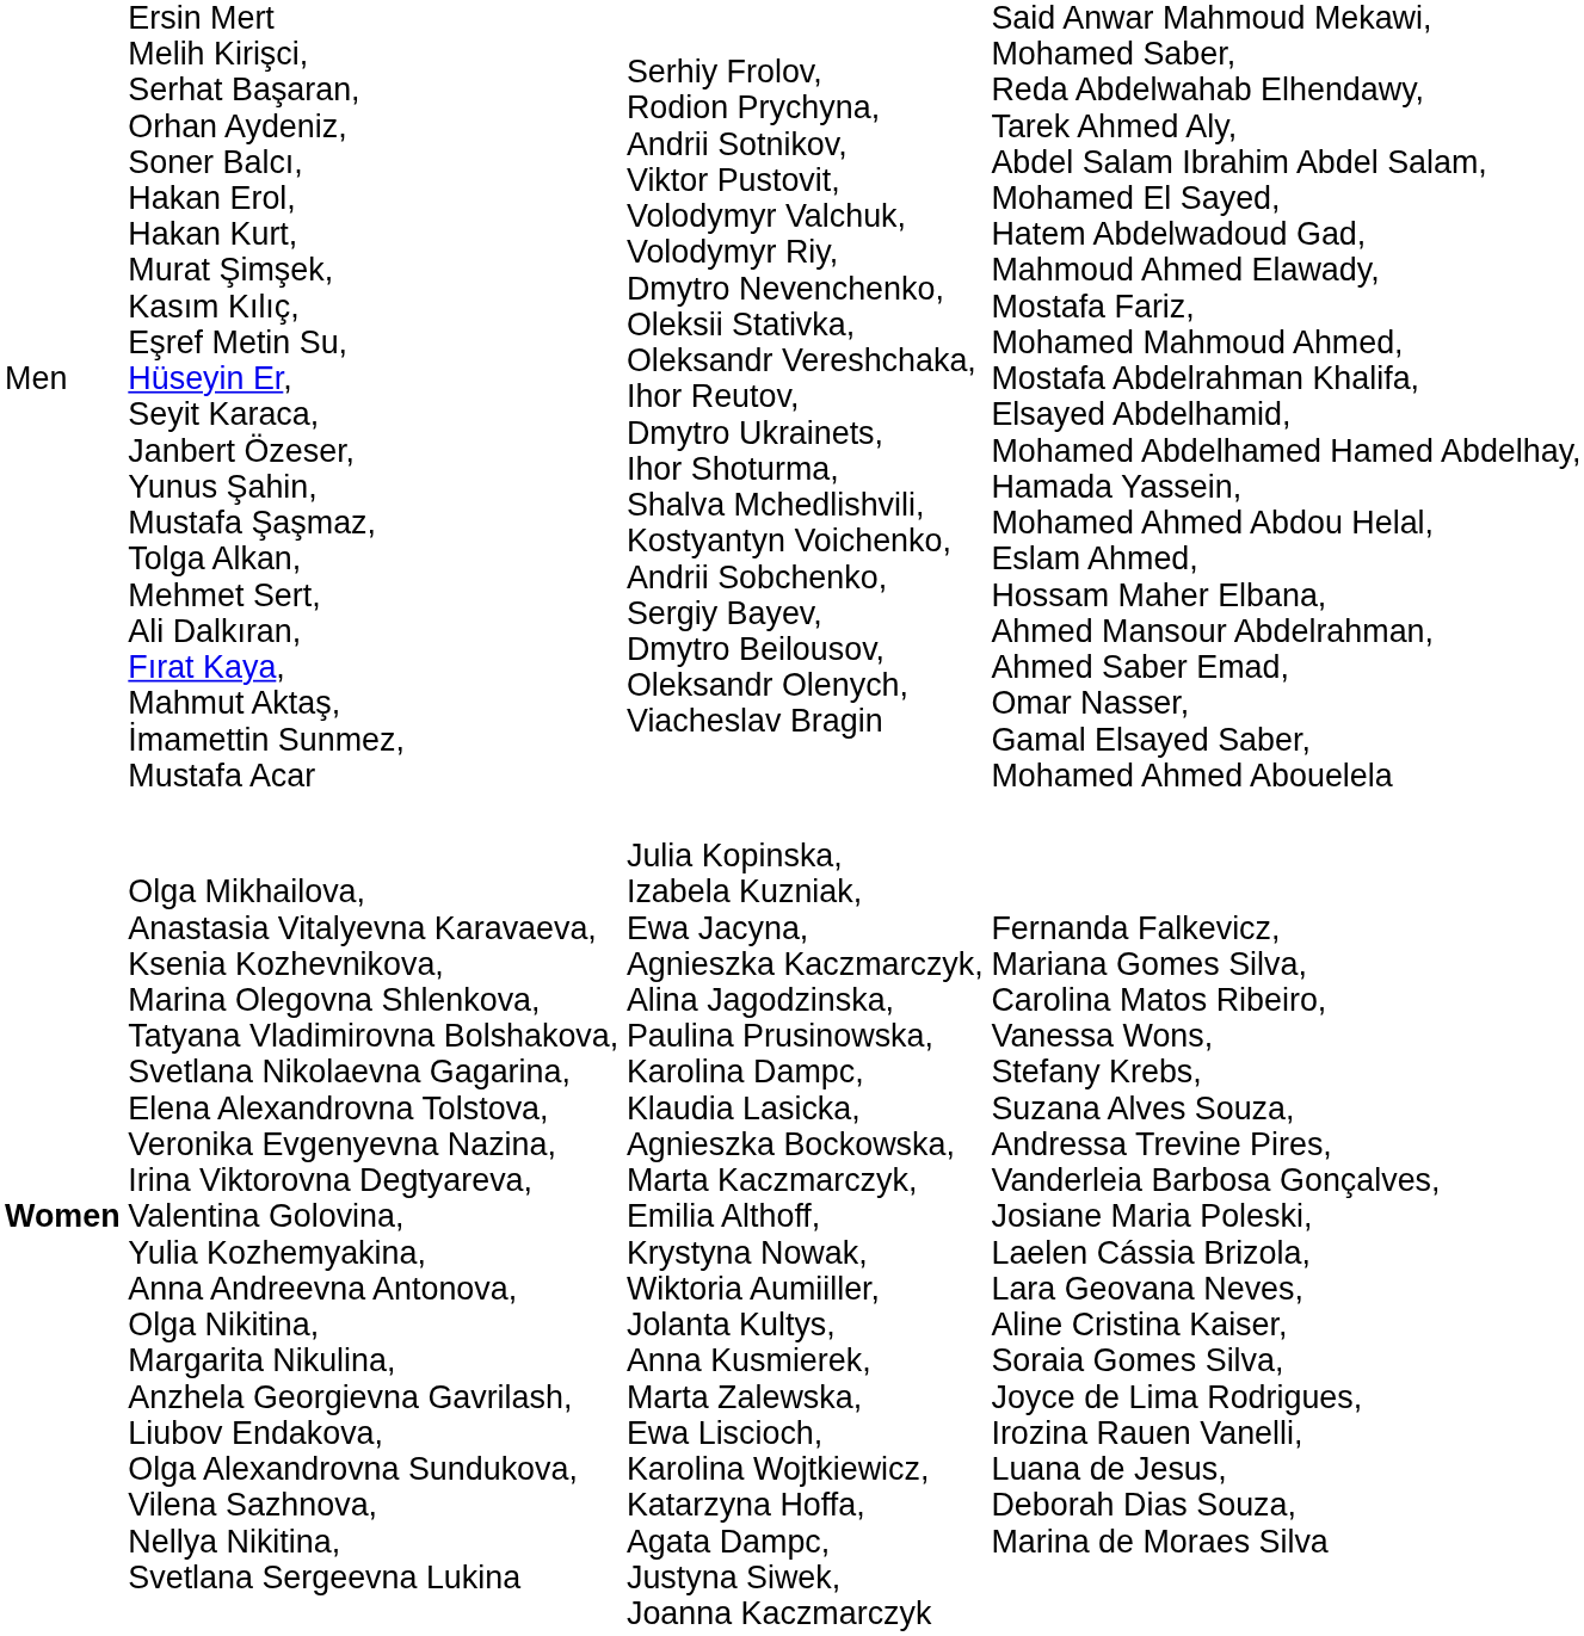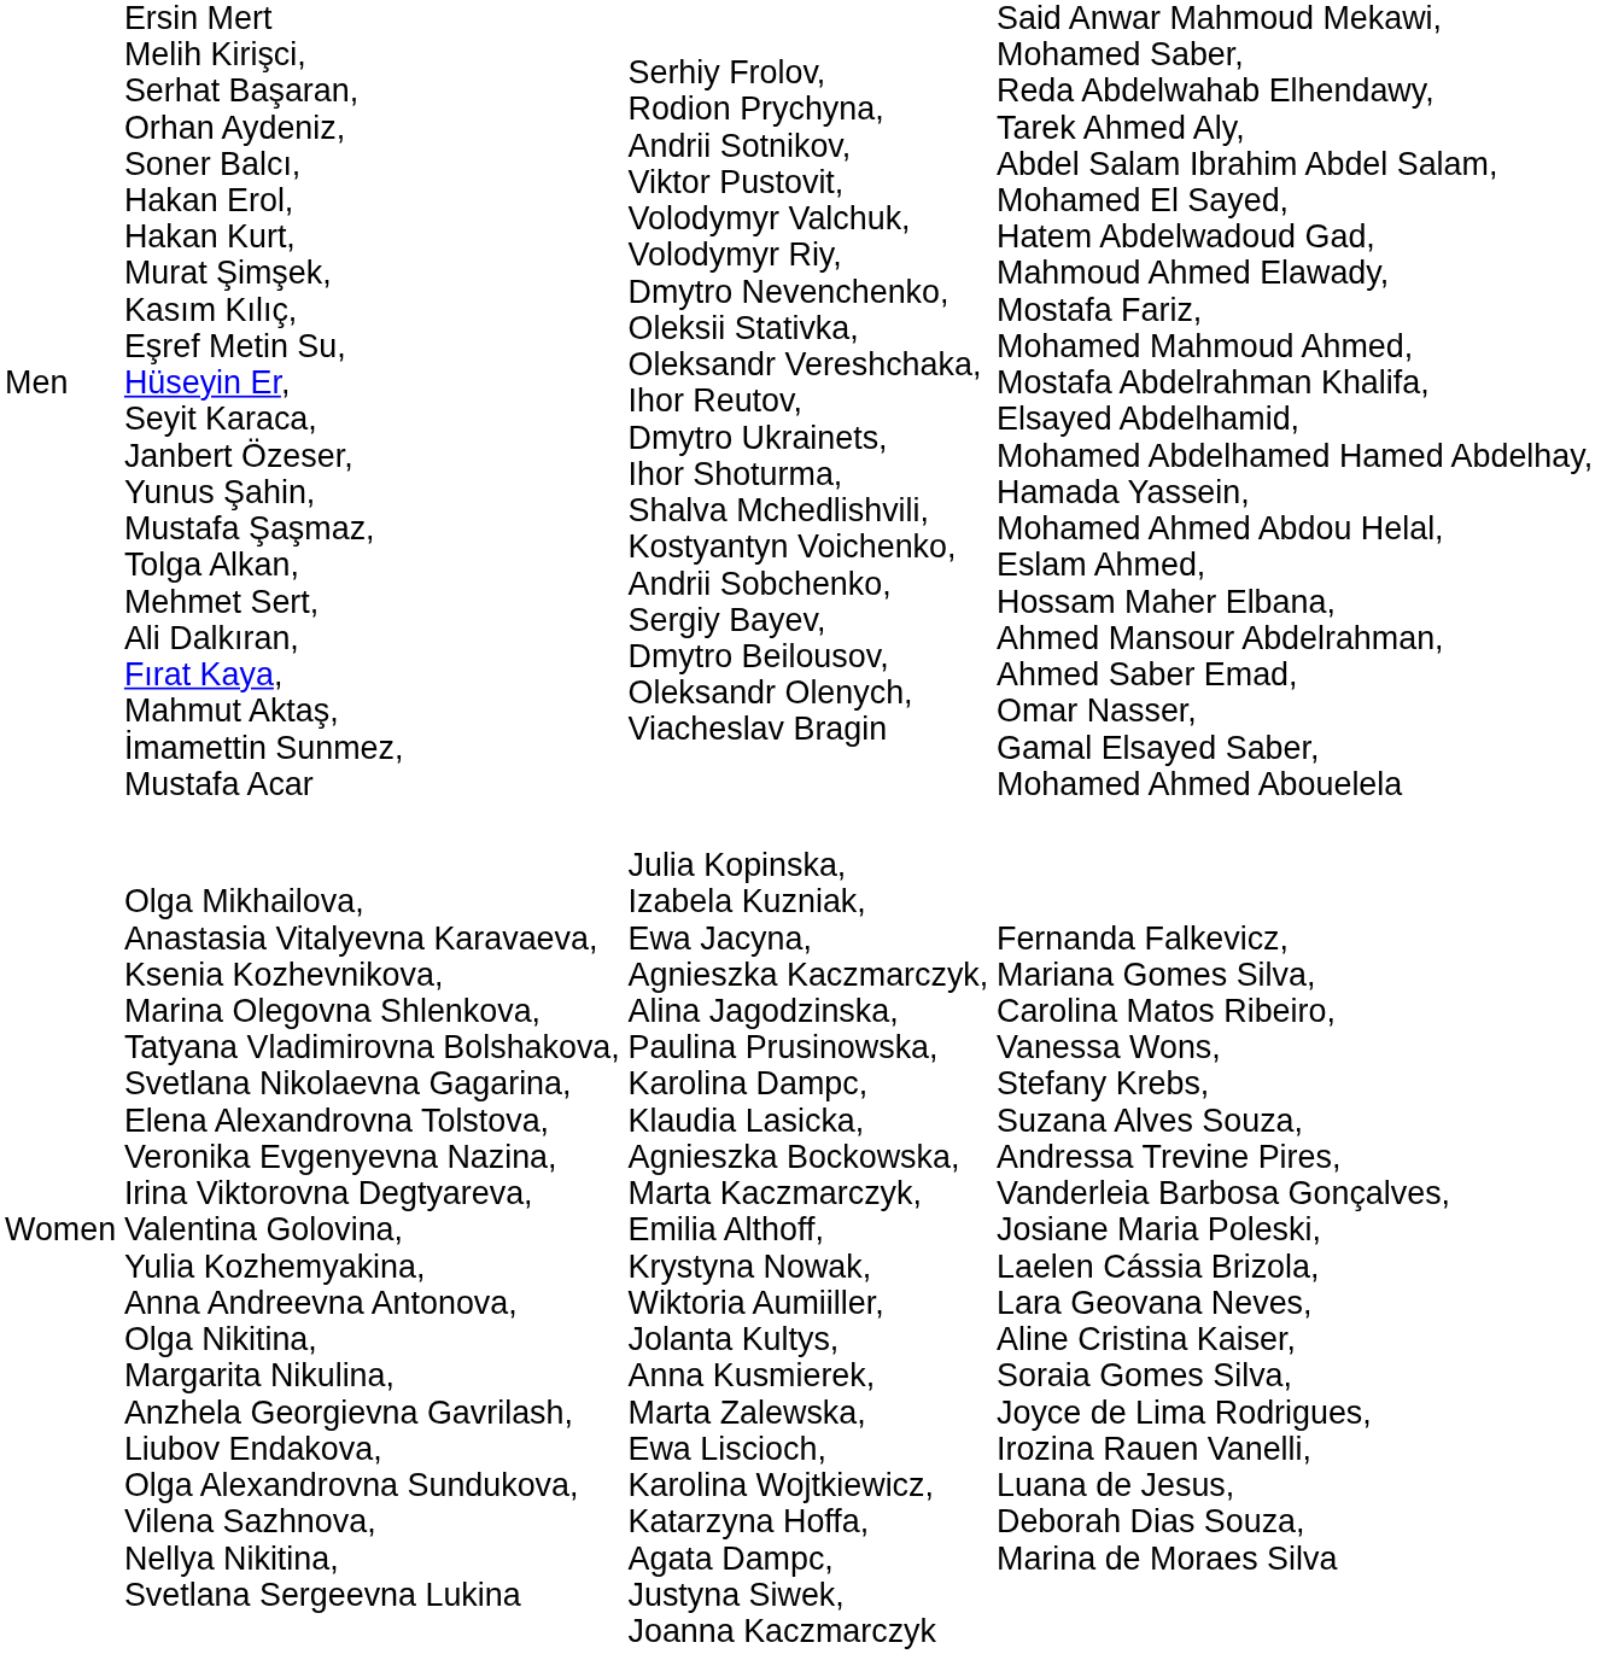Women | column 1: bold -> normal
